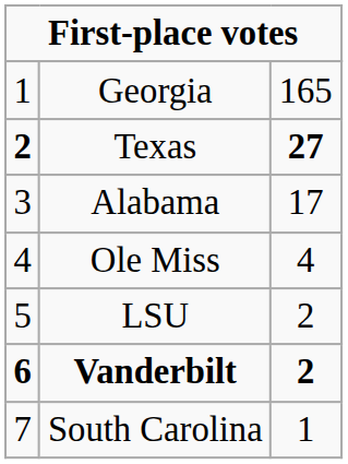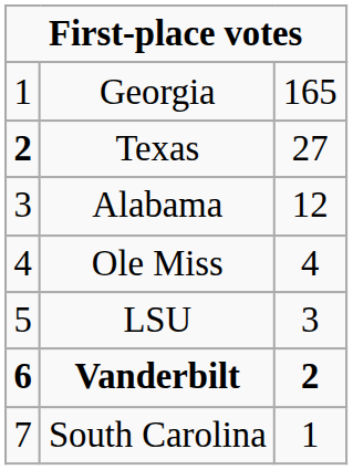Texas | column 3: bold -> normal
Alabama | column 3: 17 -> 12
LSU | column 3: 2 -> 3
